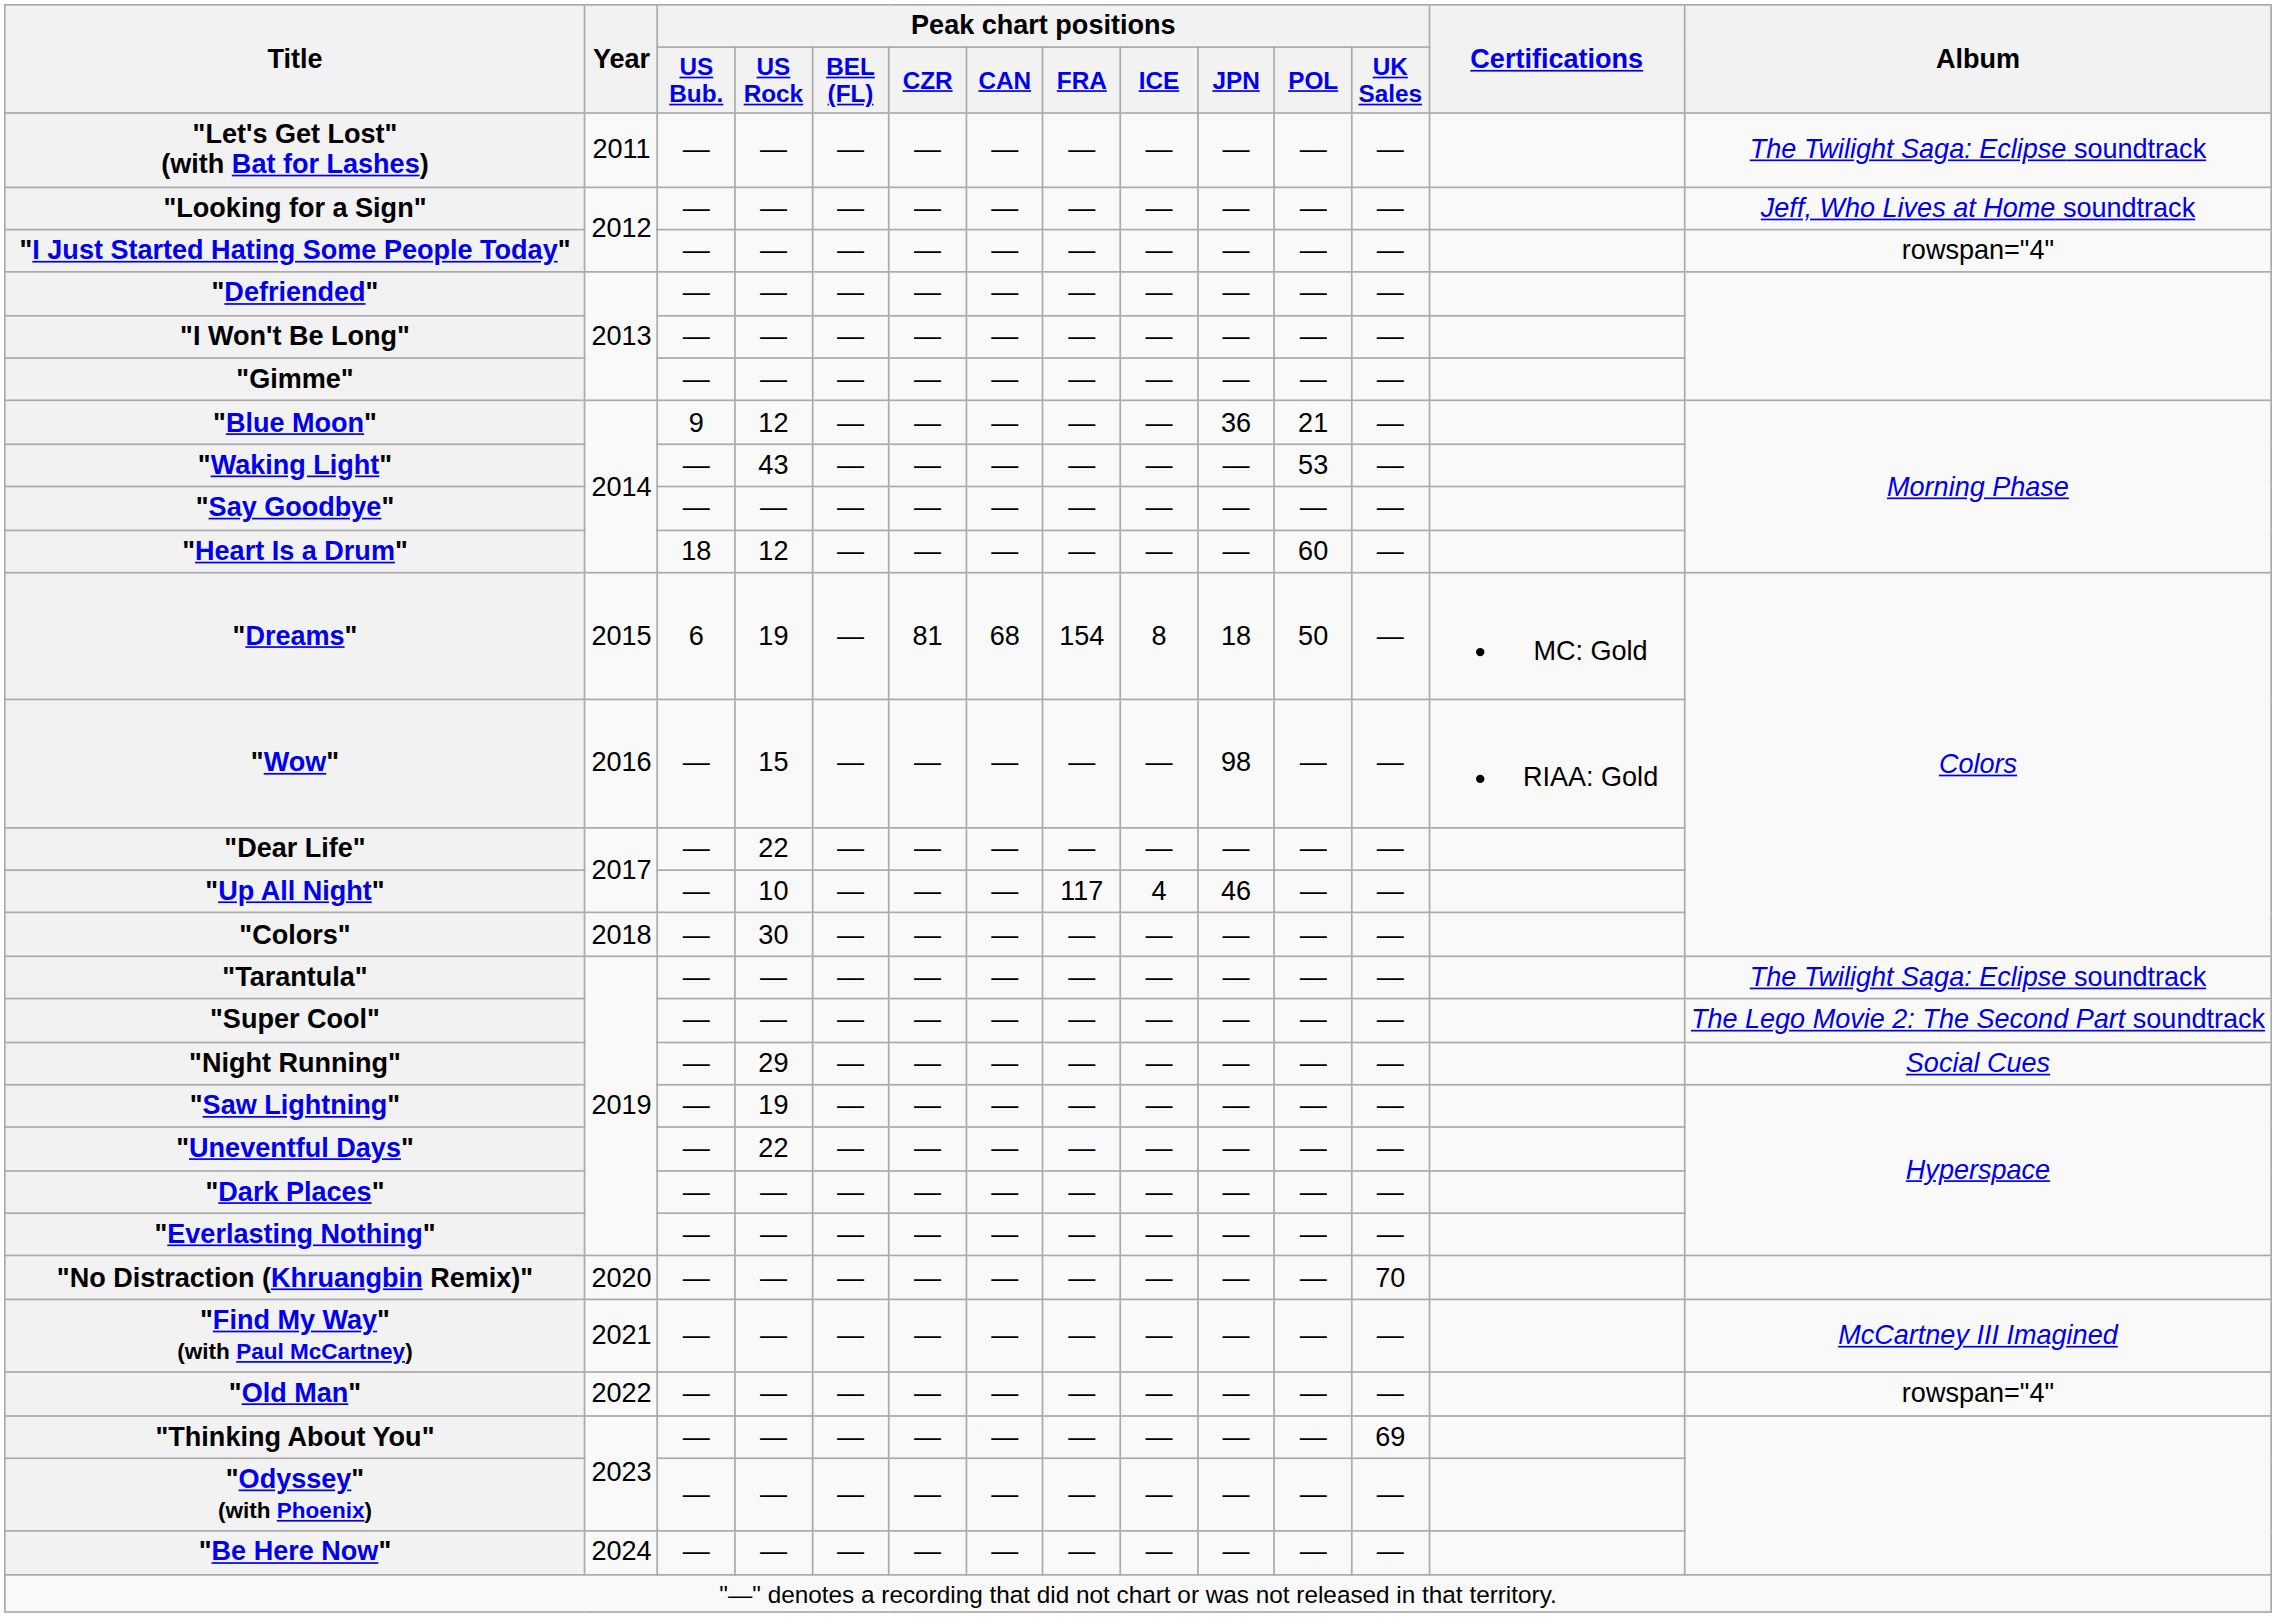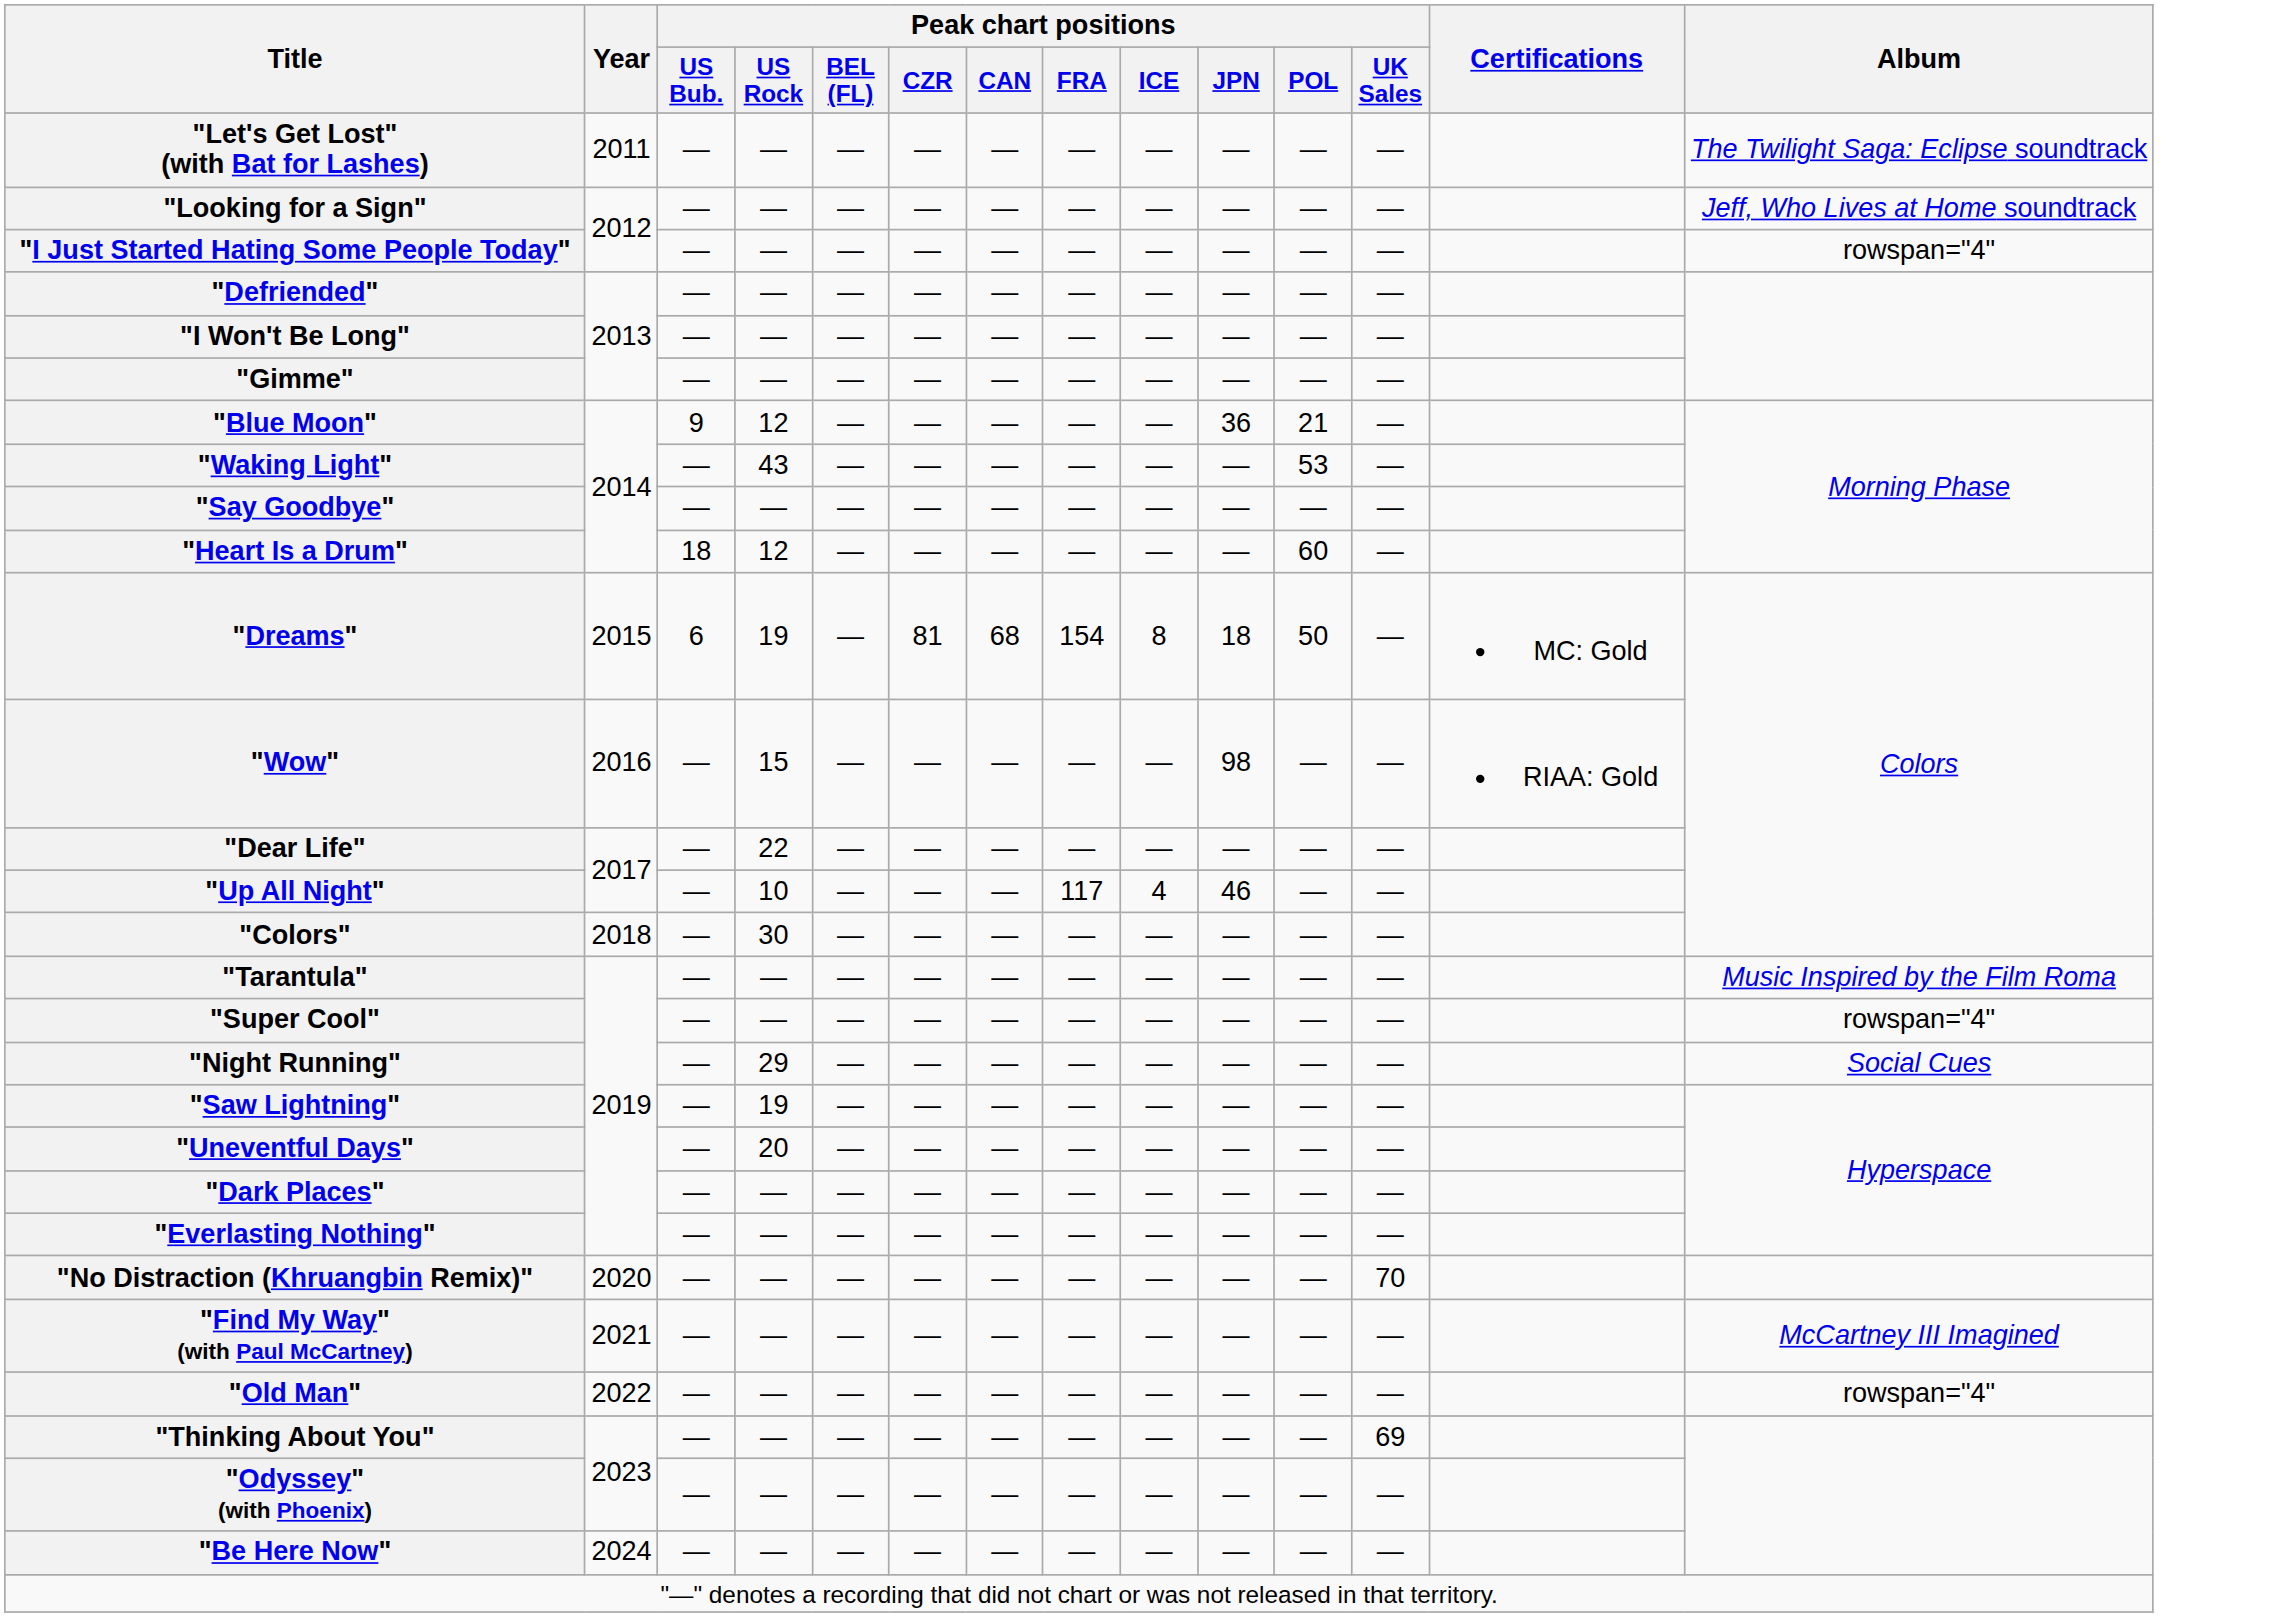"Tarantula" | Album: The Twilight Saga: Eclipse soundtrack -> Music Inspired by the Film Roma
"Super Cool" | Album: The Lego Movie 2: The Second Part soundtrack -> rowspan="4"
"Uneventful Days" | Peak chart positions / US Rock: 22 -> 20
